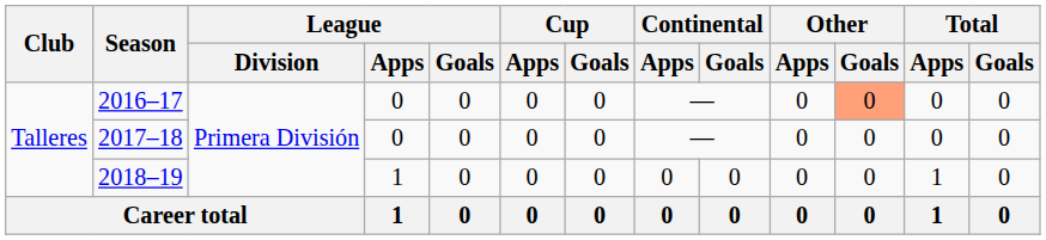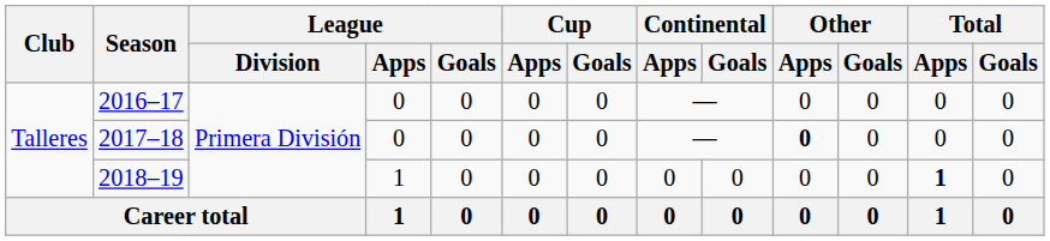2016–17 | Other / Goals: lightsalmon background -> no background
2017–18 | Other / Apps: normal -> bold
2018–19 | Total / Apps: normal -> bold
